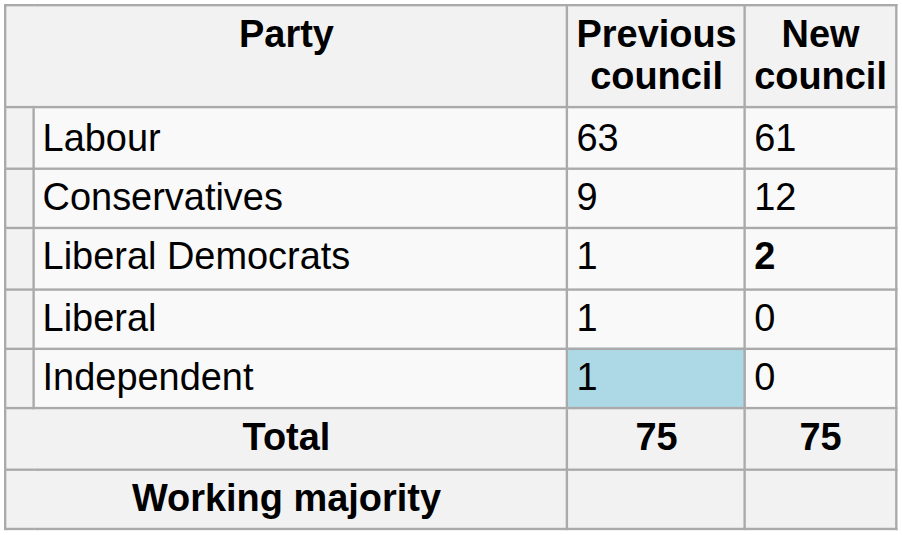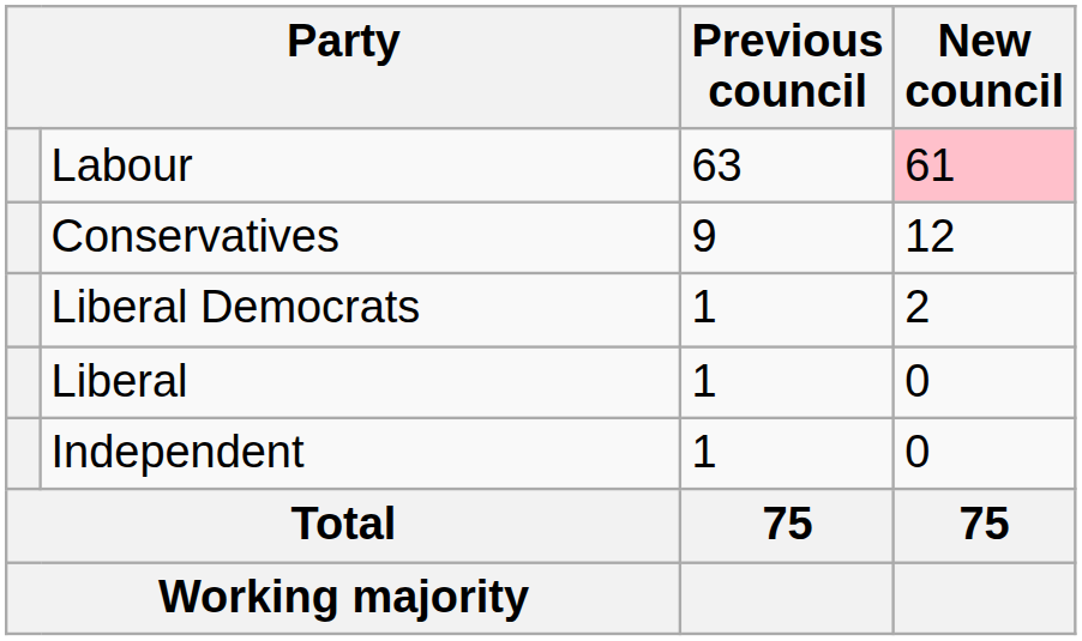Labour | New council: no background -> pink background
Liberal Democrats | New council: bold -> normal
Independent | Previous council: lightblue background -> no background
